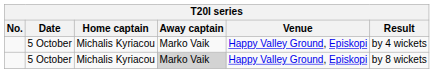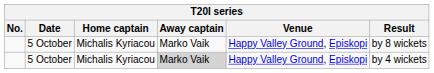row 3 | Result: by 4 wickets -> by 8 wickets
row 4 | Result: by 8 wickets -> by 4 wickets
